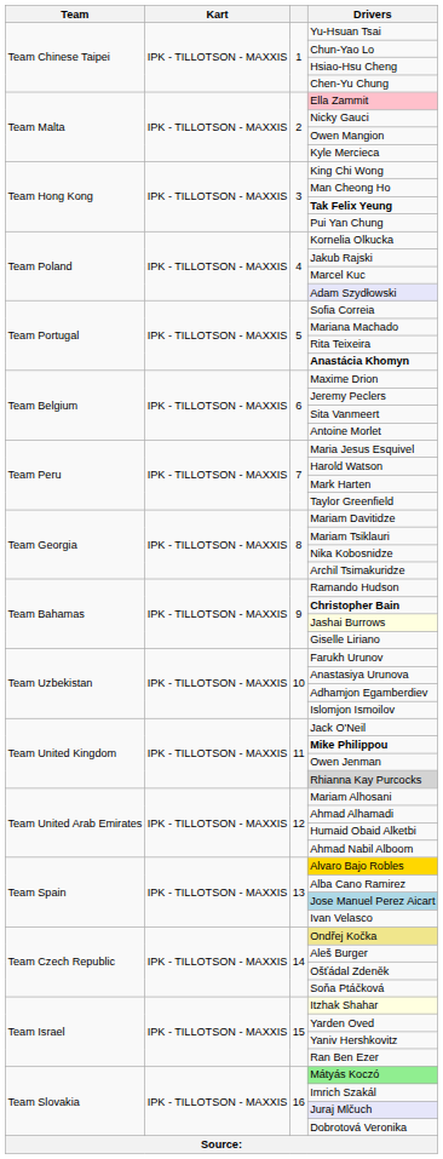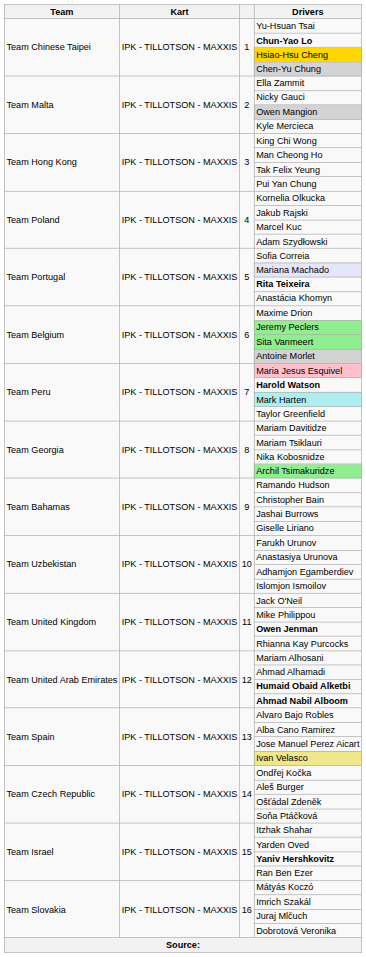Chun-Yao Lo | Drivers: normal -> bold
Hsiao-Hsu Cheng | Drivers: no background -> gold background
Chen-Yu Chung | Drivers: no background -> lightgrey background
Ella Zammit | Drivers: pink background -> no background
Owen Mangion | Drivers: no background -> lightgrey background
Tak Felix Yeung | Drivers: bold -> normal
Adam Szydłowski | Drivers: lavender background -> no background
Mariana Machado | Drivers: no background -> lavender background
Rita Teixeira | Drivers: normal -> bold
Anastácia Khomyn | Drivers: bold -> normal
Jeremy Peclers | Drivers: no background -> lightgreen background
Sita Vanmeert | Drivers: no background -> lightgreen background
Antoine Morlet | Drivers: no background -> lightgrey background
Maria Jesus Esquivel | Drivers: no background -> pink background
Harold Watson | Drivers: normal -> bold
Mark Harten | Drivers: no background -> paleturquoise background
Archil Tsimakuridze | Drivers: no background -> lightgreen background
Christopher Bain | Drivers: bold -> normal
Jashai Burrows | Drivers: lightyellow background -> no background
Mike Philippou | Drivers: bold -> normal
Owen Jenman | Drivers: normal -> bold
Rhianna Kay Purcocks | Drivers: lightgrey background -> no background
Humaid Obaid Alketbi | Drivers: normal -> bold
Ahmad Nabil Alboom | Drivers: normal -> bold
Alvaro Bajo Robles | Drivers: gold background -> no background
Jose Manuel Perez Aicart | Drivers: lightblue background -> no background
Ivan Velasco | Drivers: no background -> khaki background
Ondřej Kočka | Drivers: khaki background -> no background
Itzhak Shahar | Drivers: lightyellow background -> no background
Yaniv Hershkovitz | Drivers: normal -> bold
Mátyás Koczó | Drivers: lightgreen background -> no background
Juraj Mlčuch | Drivers: lavender background -> no background
